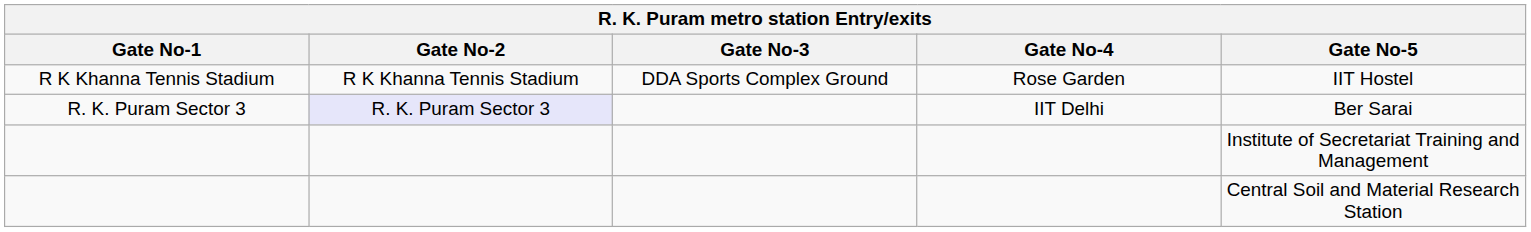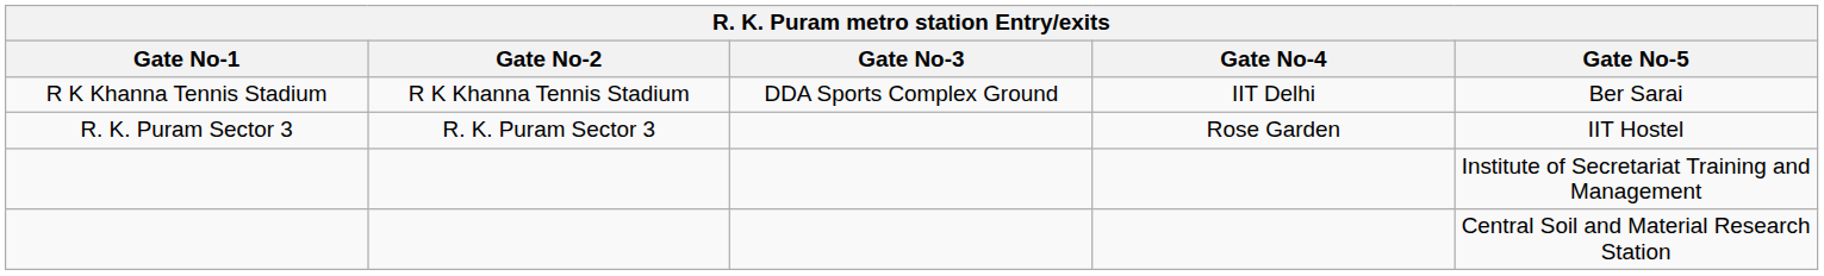row 3 | Gate No-4: Rose Garden -> IIT Delhi
row 3 | Gate No-5: IIT Hostel -> Ber Sarai
row 4 | Gate No-2: lavender background -> no background
row 4 | Gate No-4: IIT Delhi -> Rose Garden
row 4 | Gate No-5: Ber Sarai -> IIT Hostel
